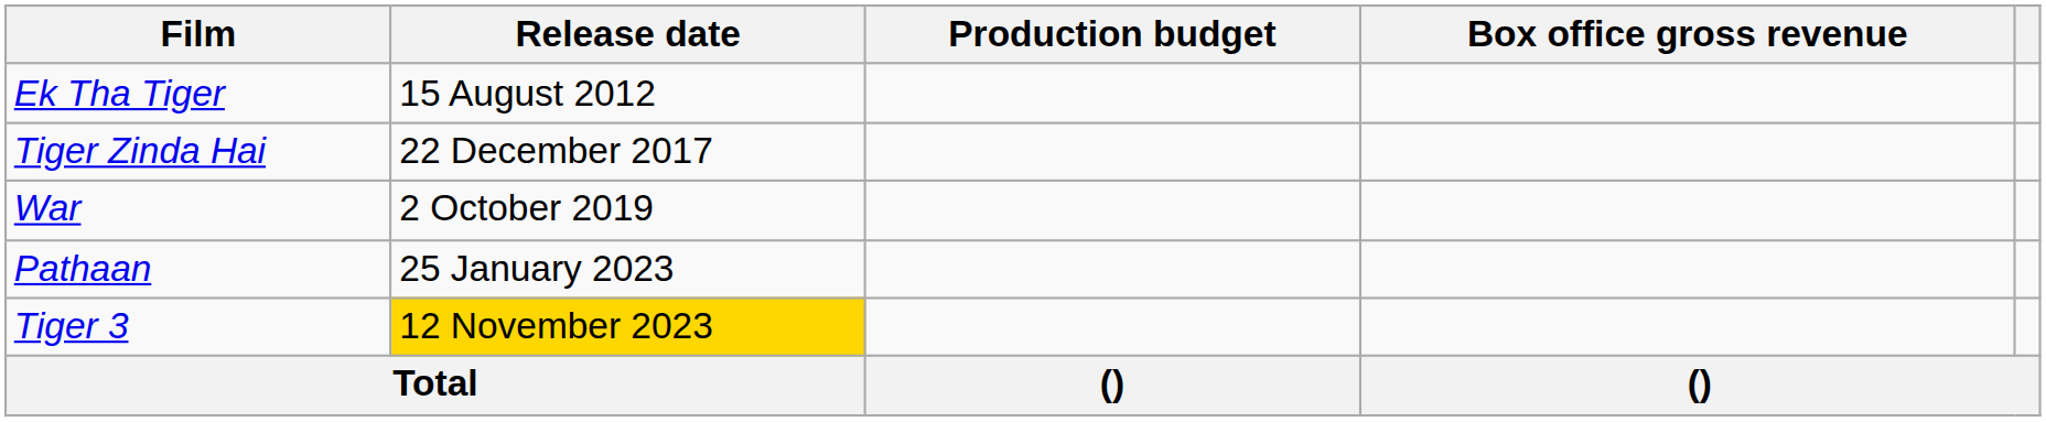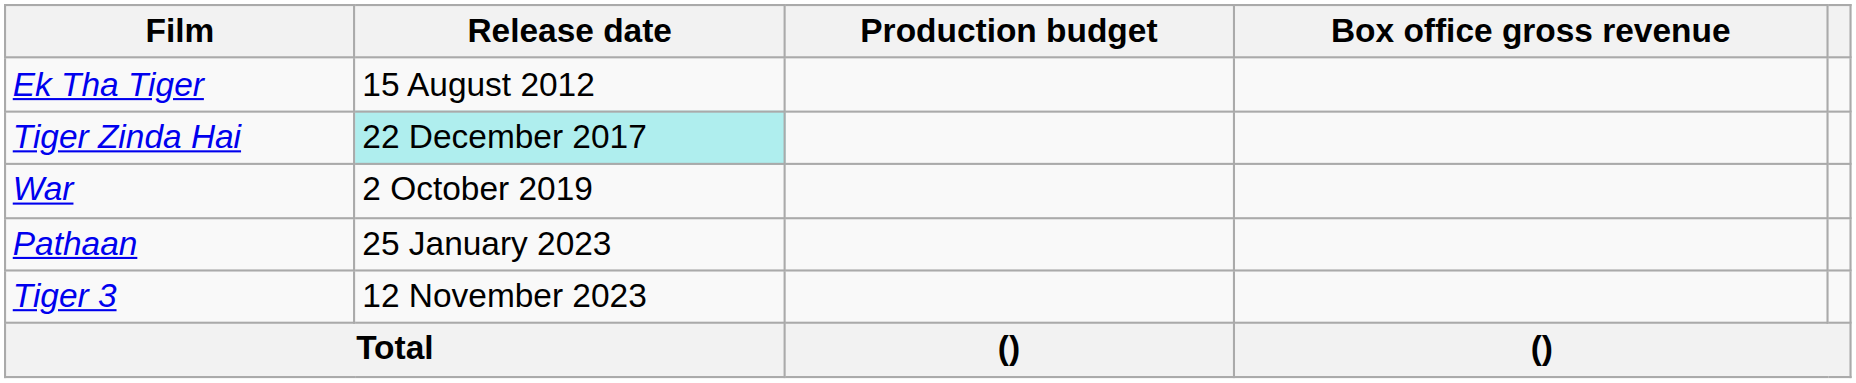Tiger Zinda Hai | Release date: no background -> paleturquoise background
Tiger 3 | Release date: gold background -> no background
